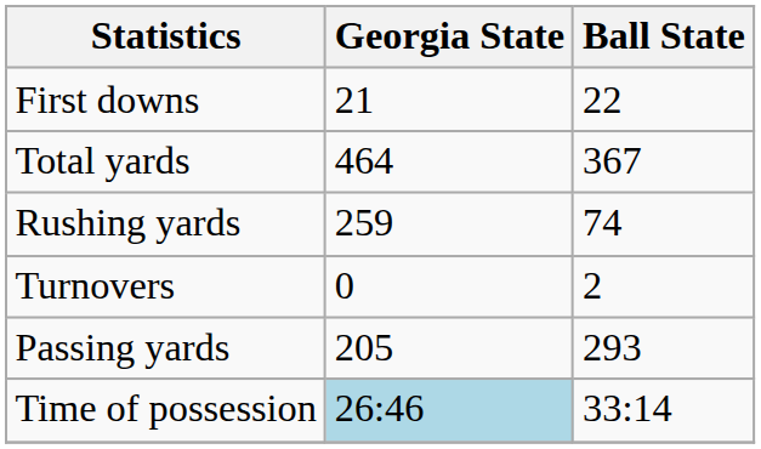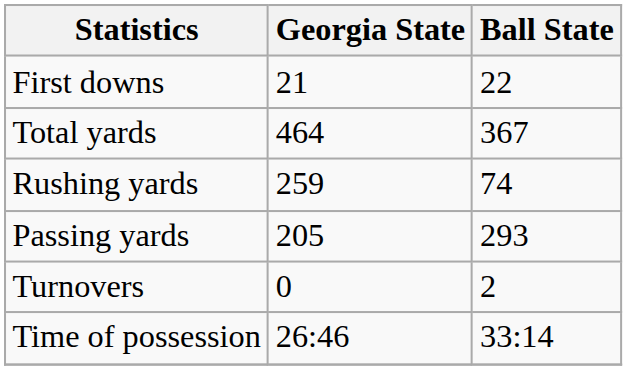rows swapped: Passing yards <-> Turnovers
Time of possession | Georgia State: lightblue background -> no background
